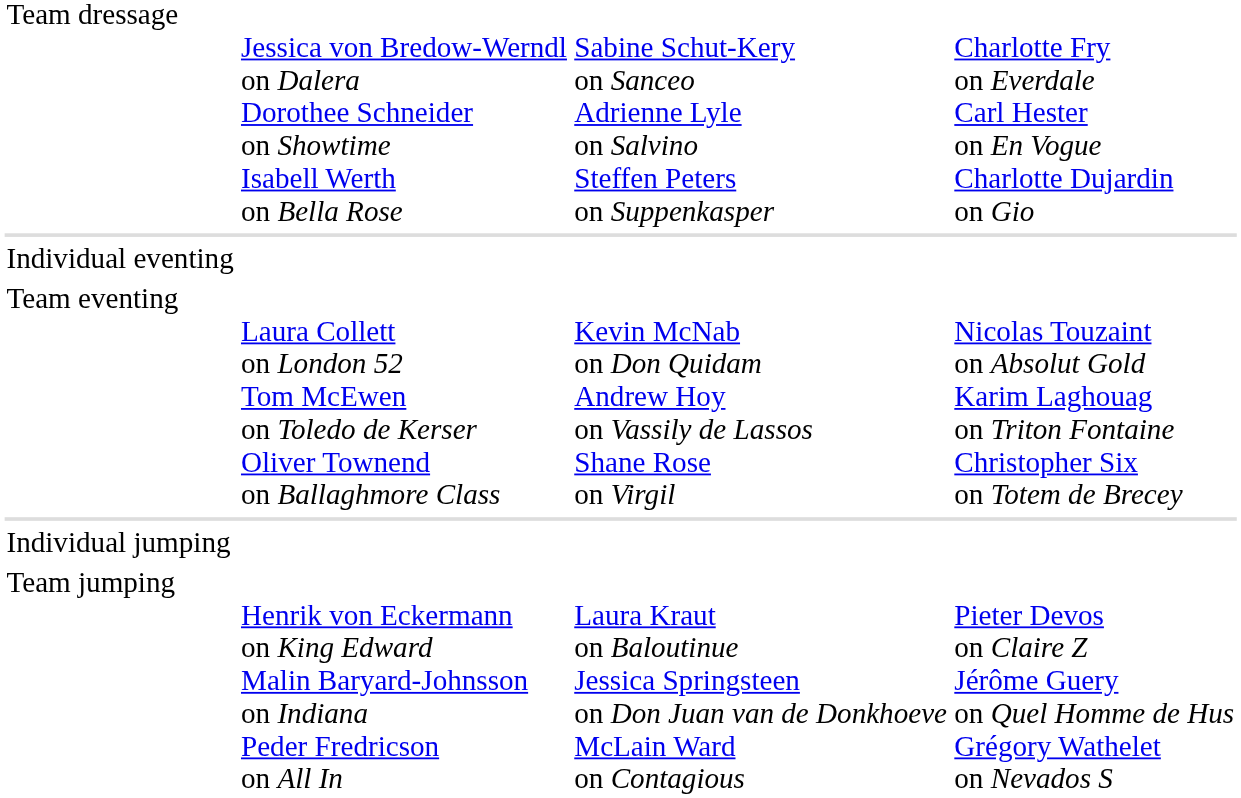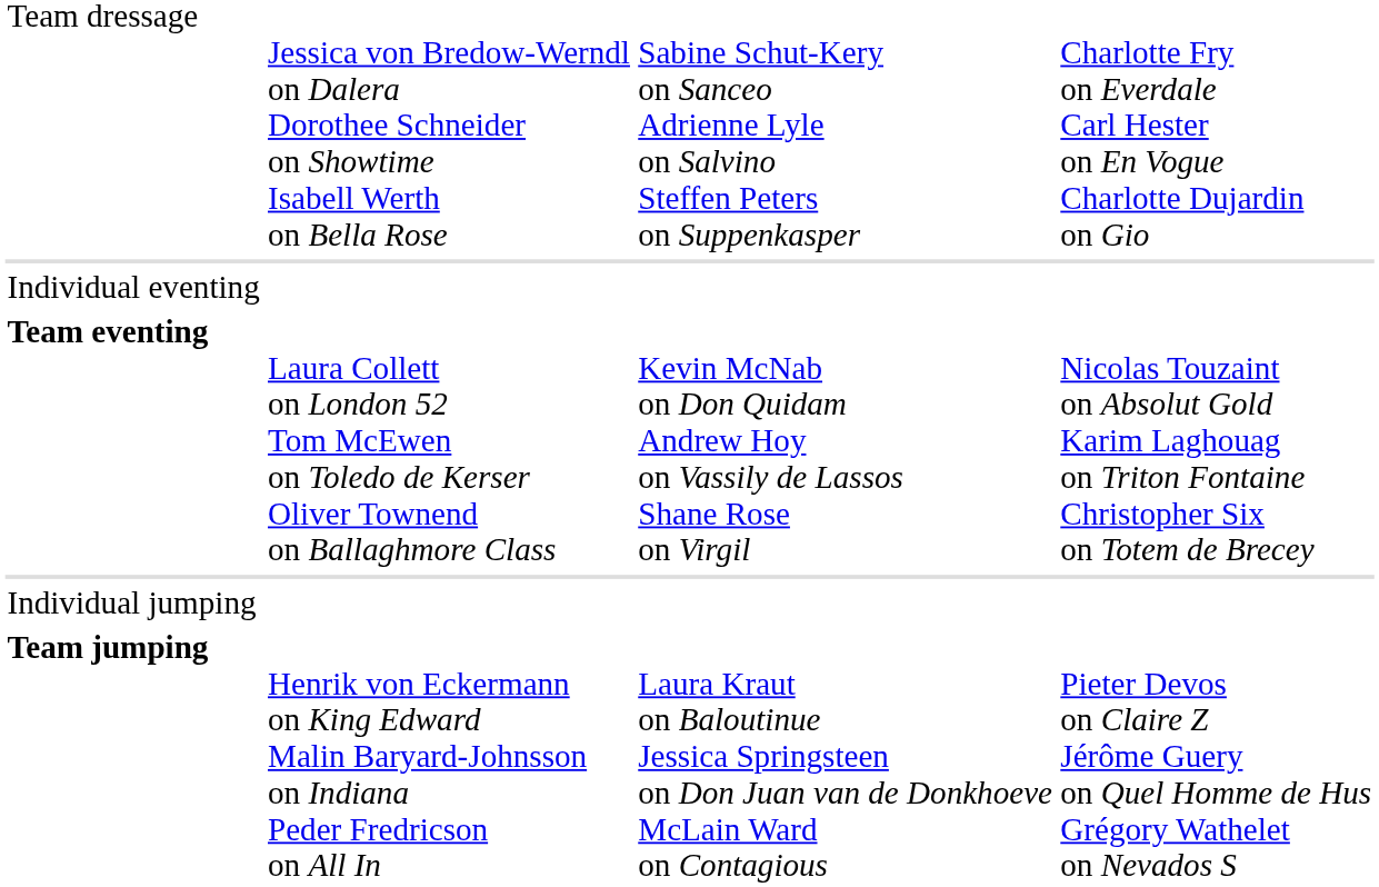Team eventing | column 1: normal -> bold
Team jumping | column 1: normal -> bold
